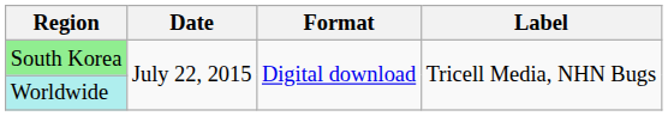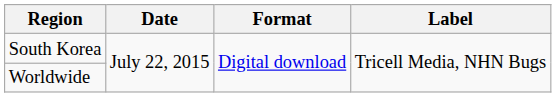South Korea | Region: lightgreen background -> no background
Worldwide | Region: paleturquoise background -> no background
